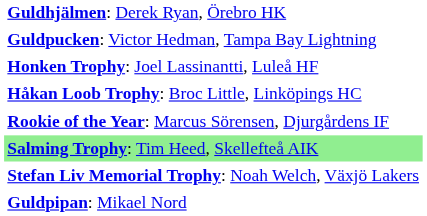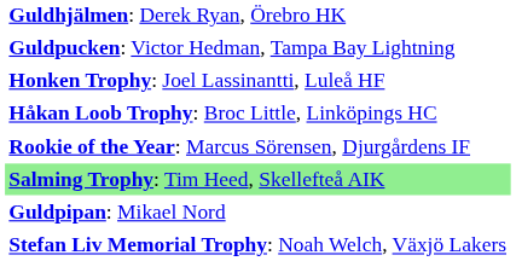row 7 | column 1: Stefan Liv Memorial Trophy: Noah Welch, Växjö Lakers -> Guldpipan: Mikael Nord
row 8 | column 1: Guldpipan: Mikael Nord -> Stefan Liv Memorial Trophy: Noah Welch, Växjö Lakers
